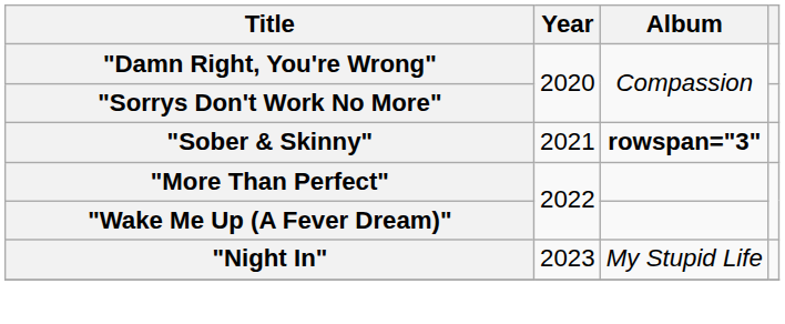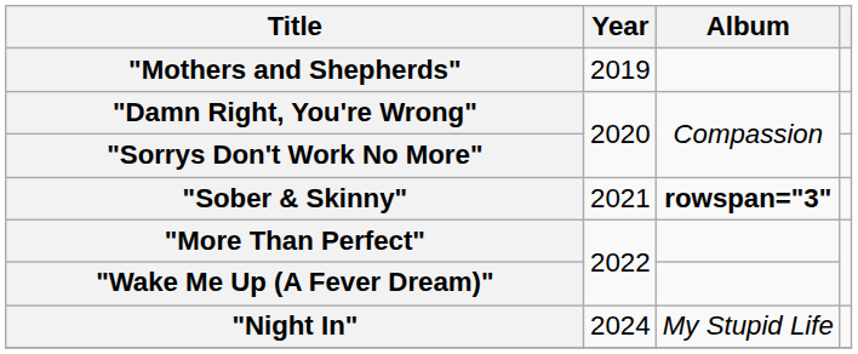+ row: "Mothers and Shepherds" | 2019
"Night In" | Year: 2023 -> 2024
